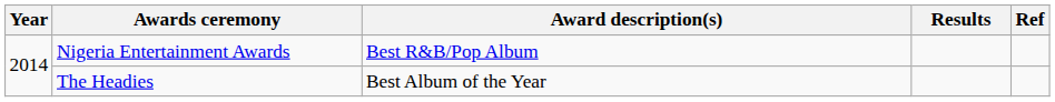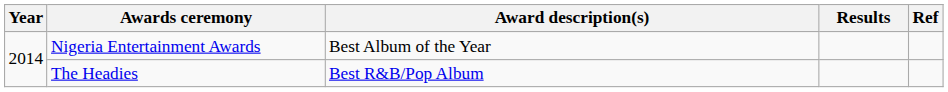Nigeria Entertainment Awards | Award description(s): Best R&B/Pop Album -> Best Album of the Year
The Headies | Award description(s): Best Album of the Year -> Best R&B/Pop Album
